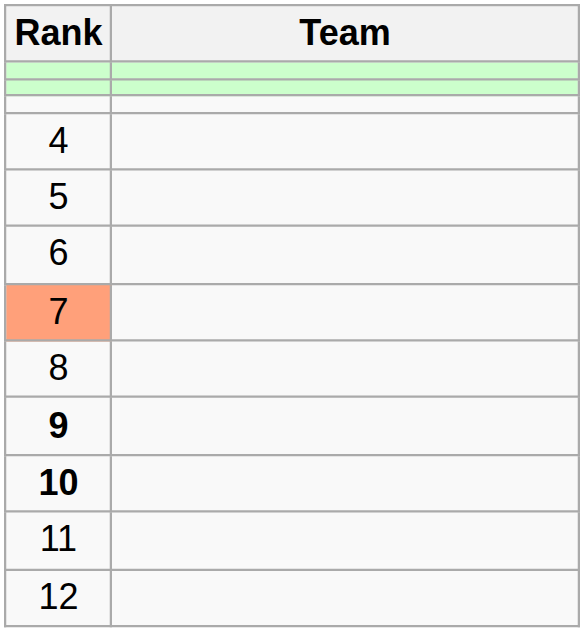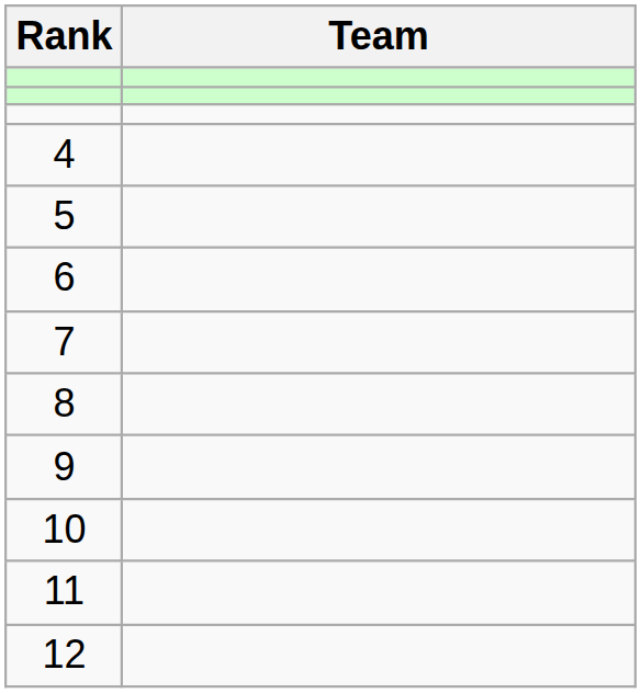row 8 | Rank: lightsalmon background -> no background
row 10 | Rank: bold -> normal
row 11 | Rank: bold -> normal
